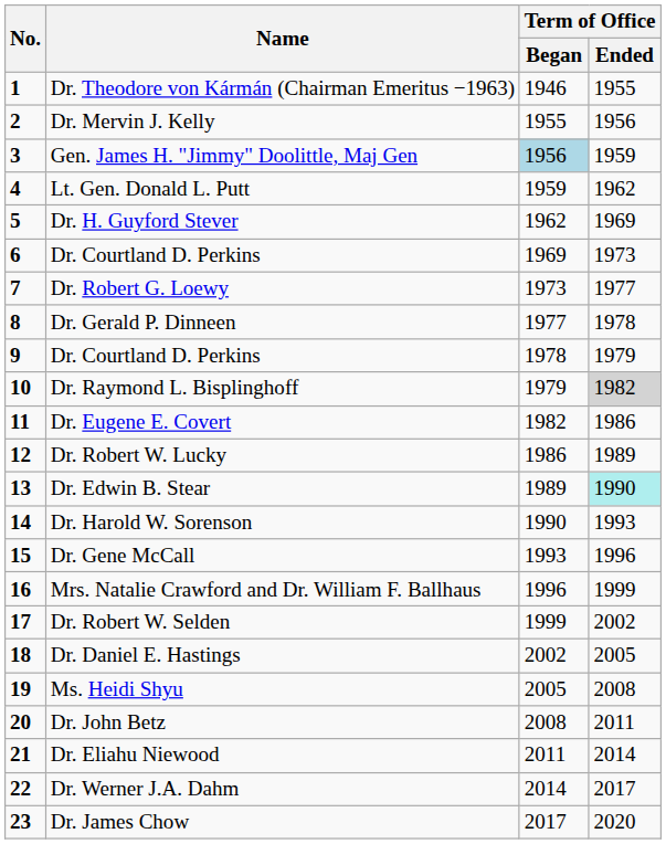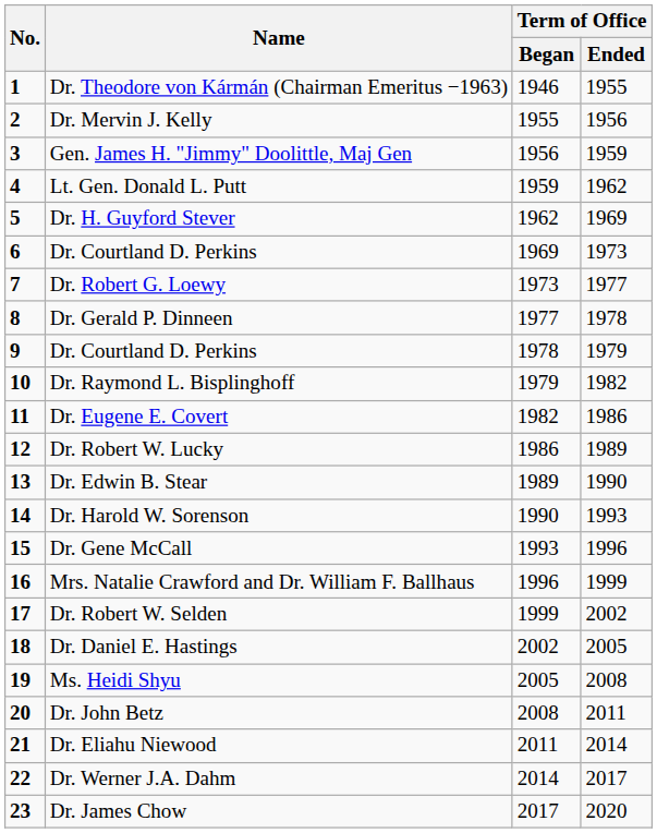Gen. James H. "Jimmy" Doolittle, Maj Gen | Term of Office / Began: lightblue background -> no background
Dr. Raymond L. Bisplinghoff | Term of Office / Ended: lightgrey background -> no background
Dr. Edwin B. Stear | Term of Office / Ended: paleturquoise background -> no background
